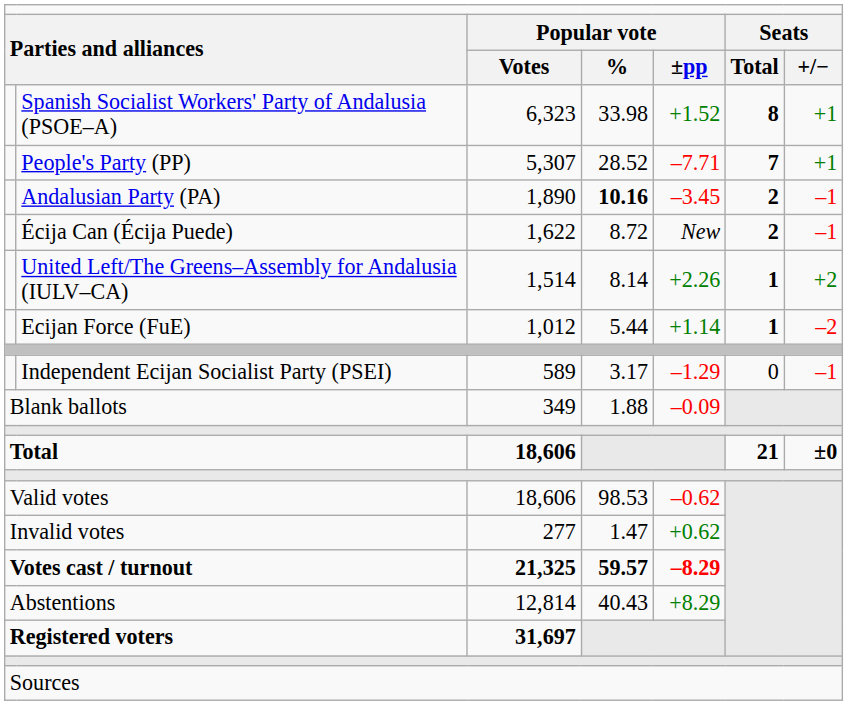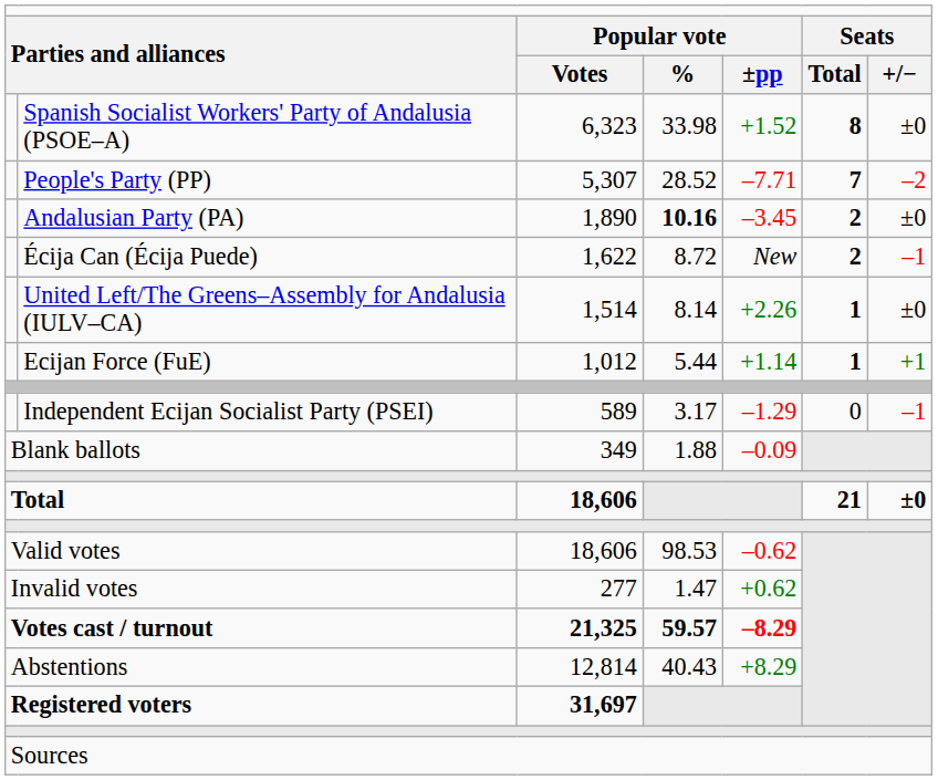Spanish Socialist Workers' Party of Andalusia (PSOE–A) | column 7: +1 -> ±0
People's Party (PP) | column 7: +1 -> –2
Andalusian Party (PA) | column 7: –1 -> ±0
United Left/The Greens–Assembly for Andalusia (IULV–CA) | column 7: +2 -> ±0
Ecijan Force (FuE) | column 7: –2 -> +1
